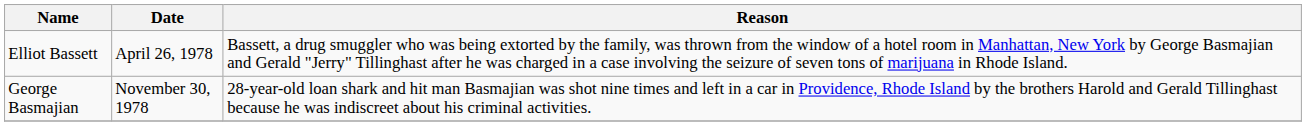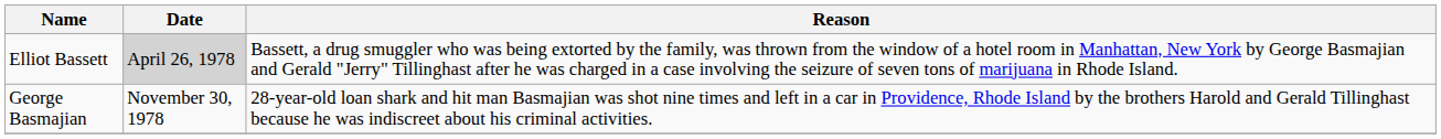Elliot Bassett | Date: no background -> lightgrey background
